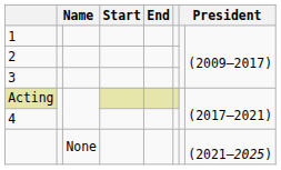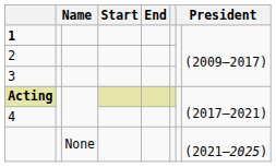1 | column 1: normal -> bold
Acting | column 1: normal -> bold
